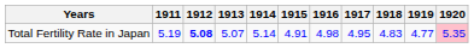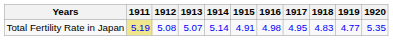row 2 | 1911: no background -> khaki background
row 2 | 1912: bold -> normal
row 2 | 1920: pink background -> no background
